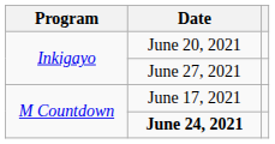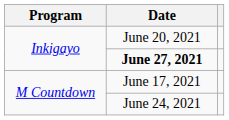June 27, 2021 | Date: normal -> bold
June 24, 2021 | Date: bold -> normal
